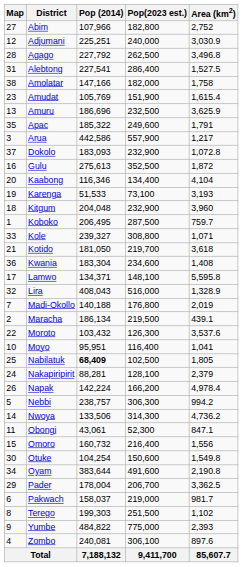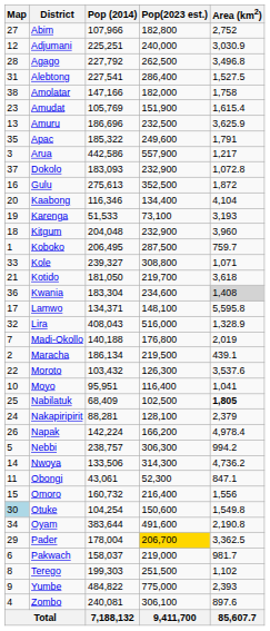Kwania | Area (km2): no background -> lightgrey background
Nabilatuk | Pop (2014): bold -> normal
Nabilatuk | Area (km2): normal -> bold
Otuke | Map: no background -> lightblue background
Pader | Pop(2023 est.): no background -> gold background
